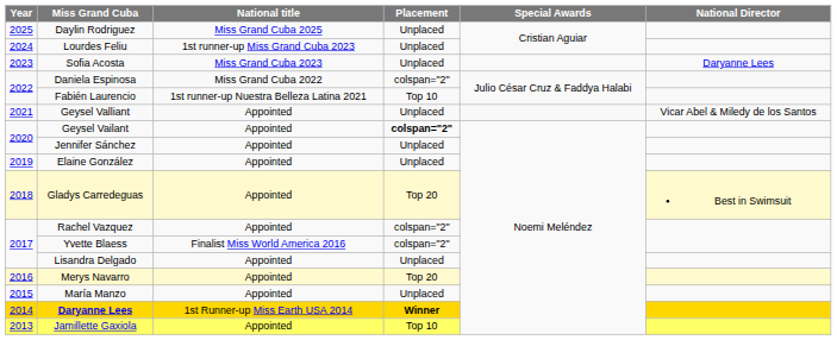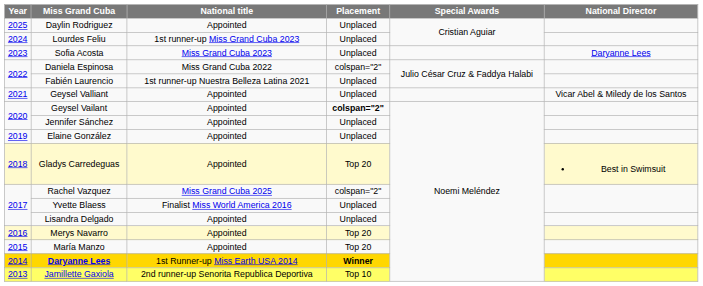Daylin Rodriguez | National title: Miss Grand Cuba 2025 -> Appointed
Fabién Laurencio | Placement: Top 10 -> Unplaced
Rachel Vazquez | National title: Appointed -> Miss Grand Cuba 2025
Yvette Blaess | Placement: colspan="2" -> Unplaced
María Manzo | Placement: Unplaced -> Top 20
Jamillette Gaxiola | National title: Appointed -> 2nd runner-up Senorita Republica Deportiva
